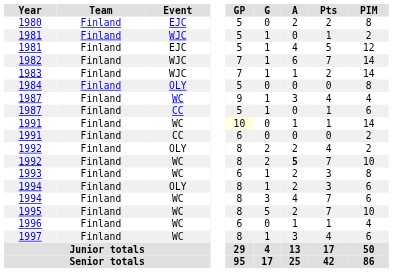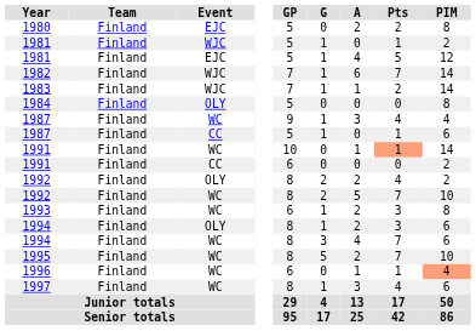1991 / WC | GP: lightyellow background -> no background
1991 / WC | Pts: no background -> lightsalmon background
1992 / WC | A: bold -> normal
1996 | PIM: no background -> lightsalmon background
